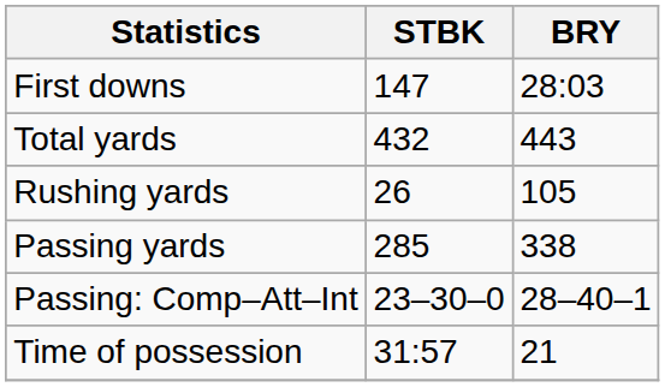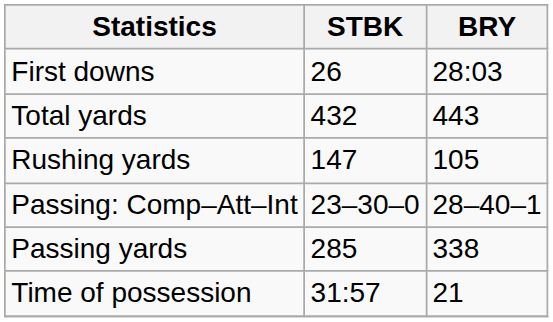First downs | STBK: 147 -> 26
Rushing yards | STBK: 26 -> 147
rows swapped: Passing yards <-> Passing: Comp–Att–Int
